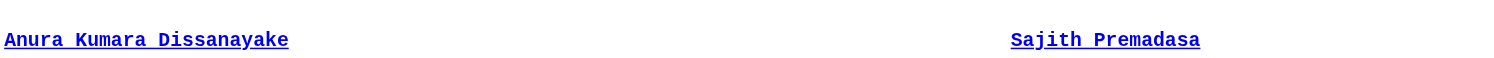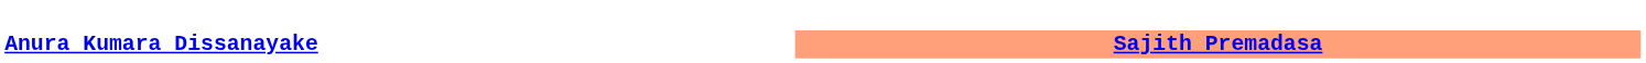Anura Kumara Dissanayake | 9,188: no background -> lightsalmon background
